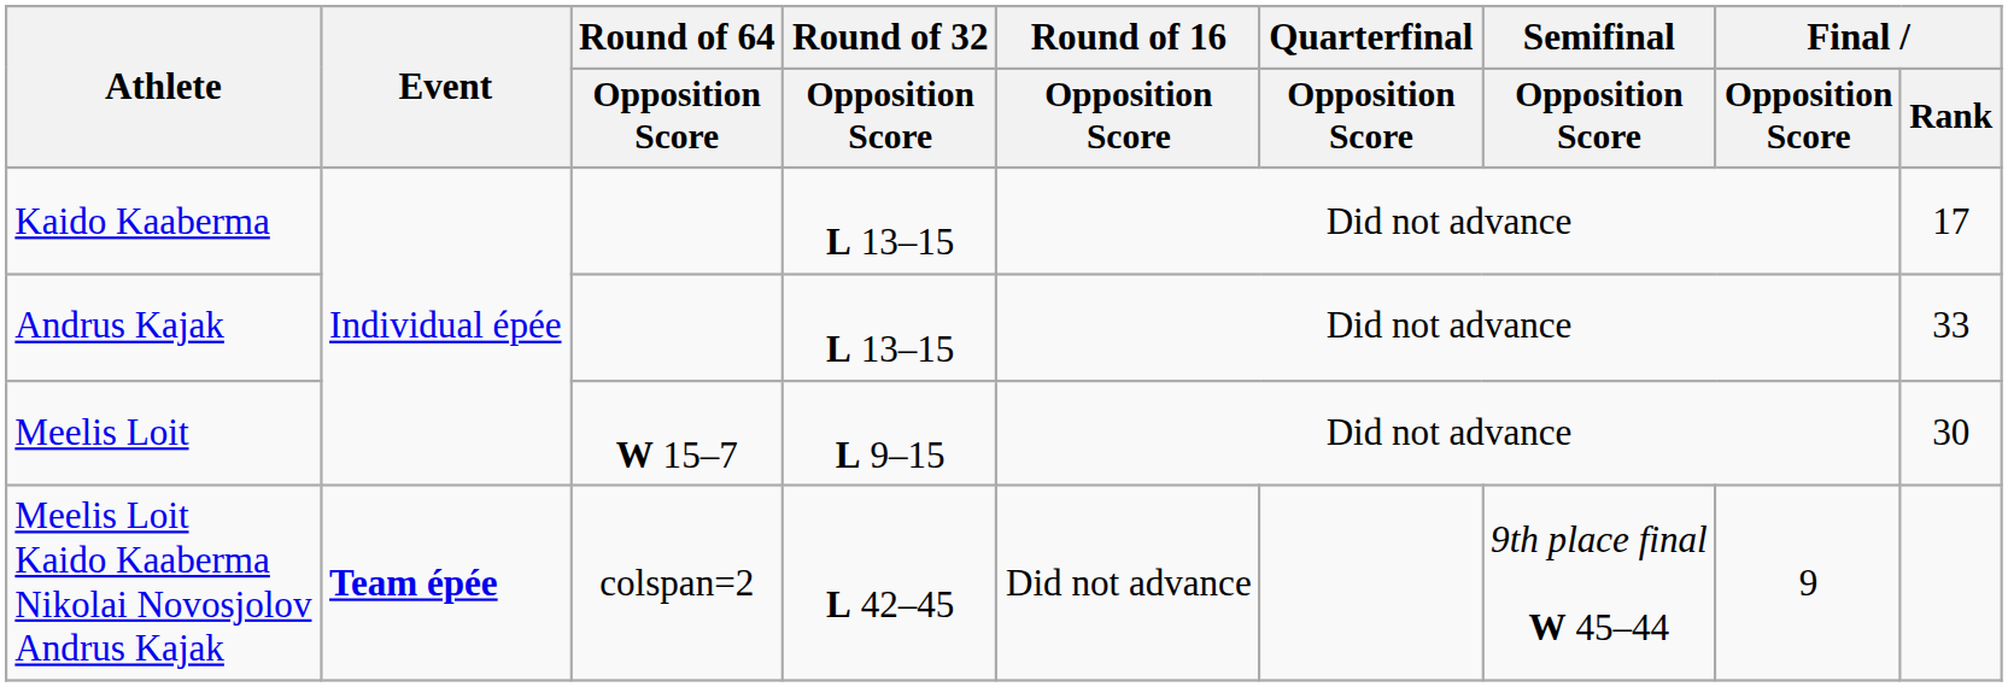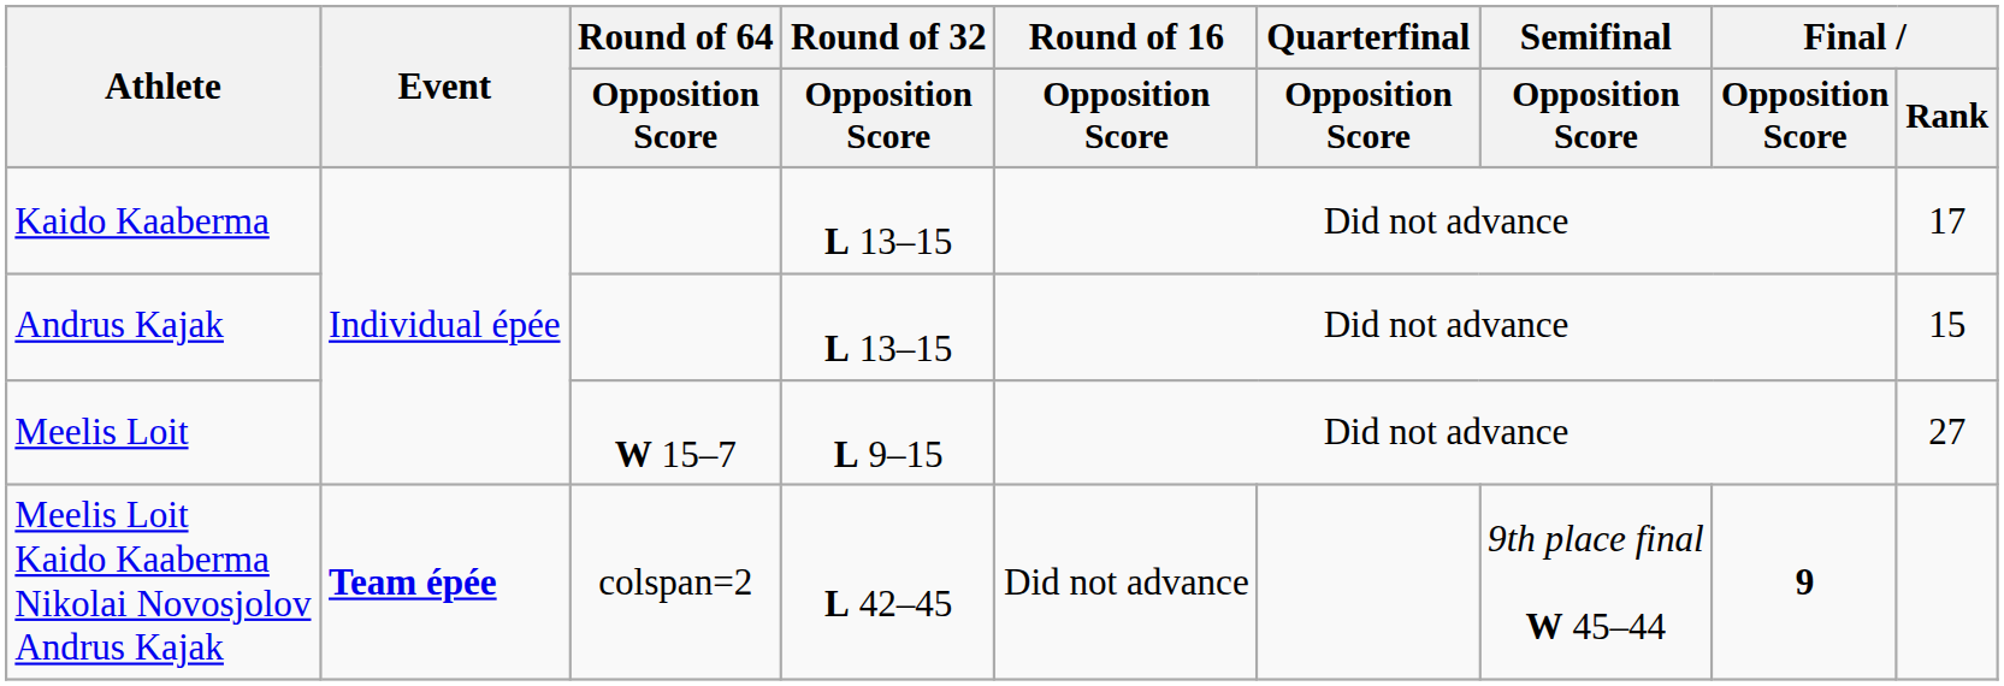Andrus Kajak | Final / Rank: 33 -> 15
Meelis Loit | Final / Rank: 30 -> 27
Meelis Loit Kaido Kaaberma Nikolai Novosjolov Andrus Kajak | Final / Opposition Score: normal -> bold
